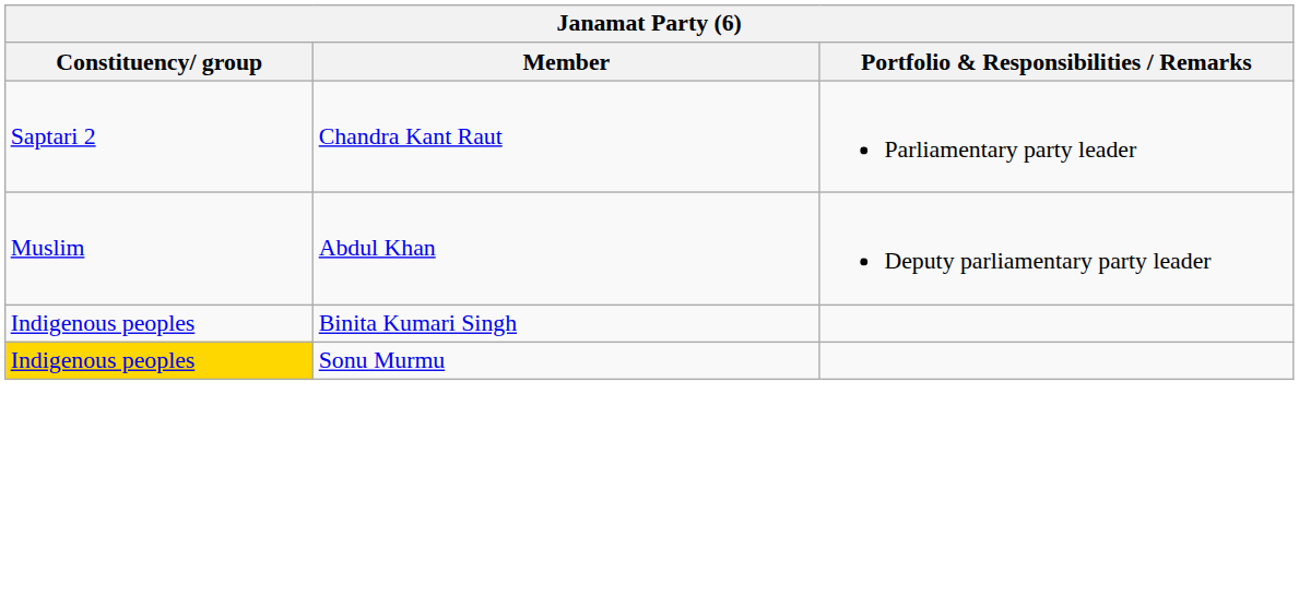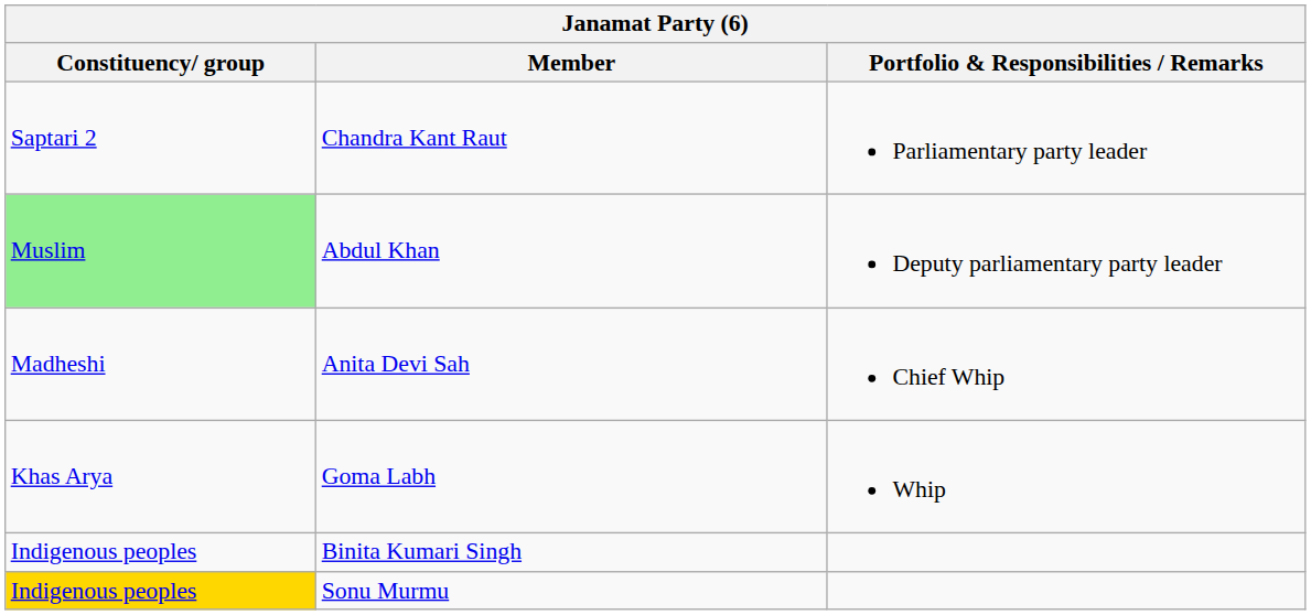Abdul Khan | Constituency/ group: no background -> lightgreen background
+ row: Madheshi | Anita Devi Sah | Chief Whip
+ row: Khas Arya | Goma Labh | Whip
